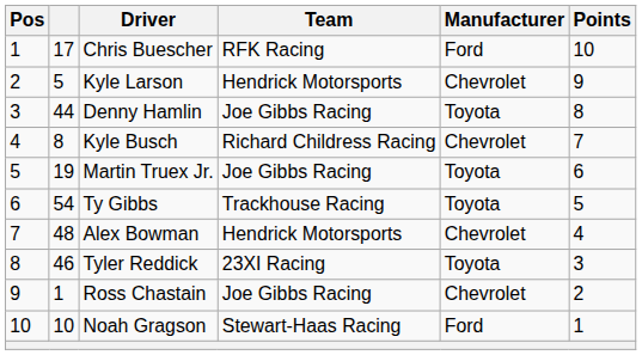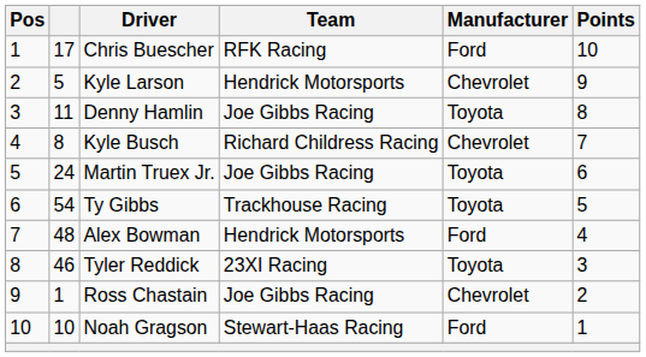Denny Hamlin | column 2: 44 -> 11
Martin Truex Jr. | column 2: 19 -> 24
Alex Bowman | Manufacturer: Chevrolet -> Ford
